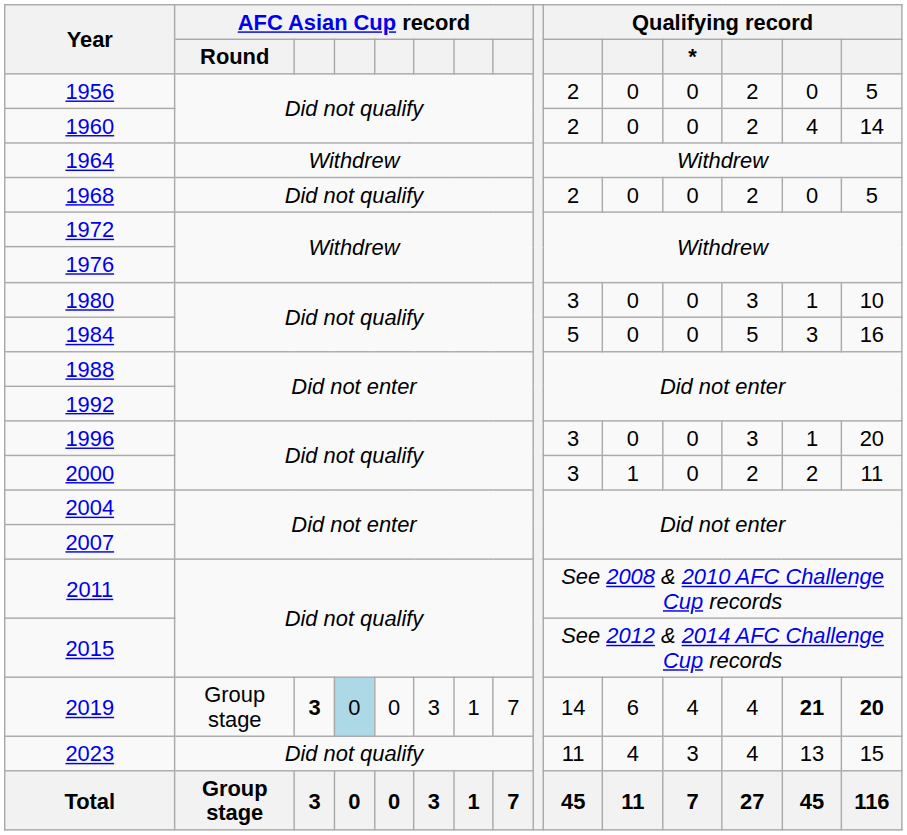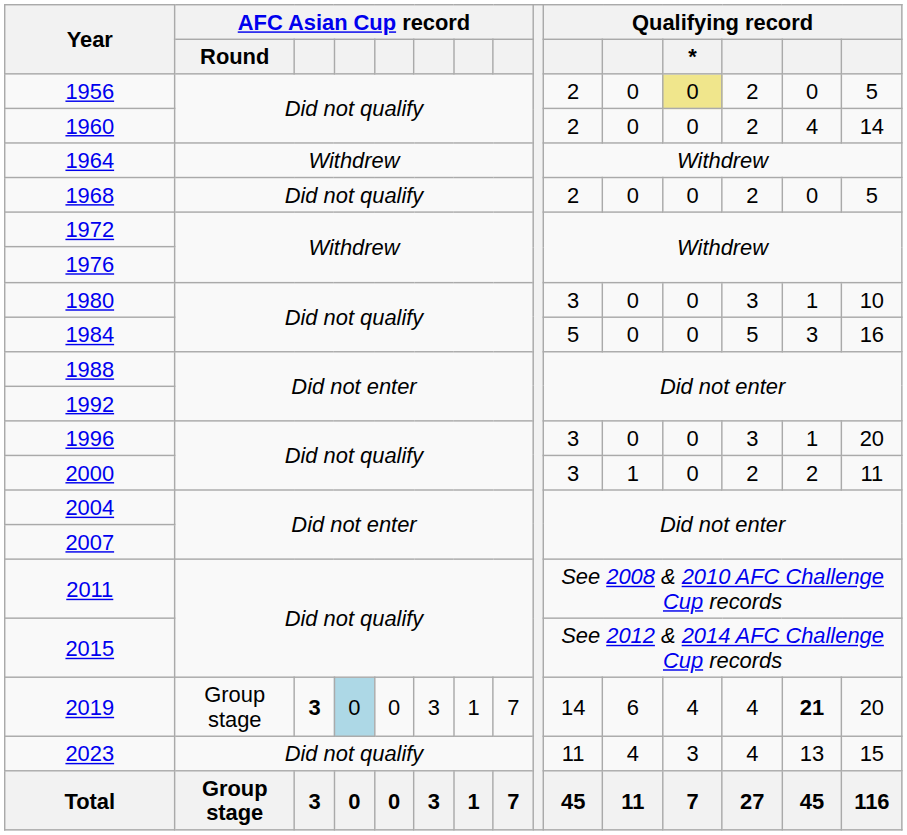1956 | Qualifying record / *: no background -> khaki background
2019 | column 15: bold -> normal
